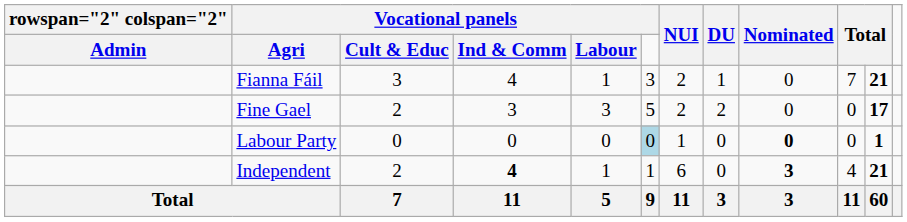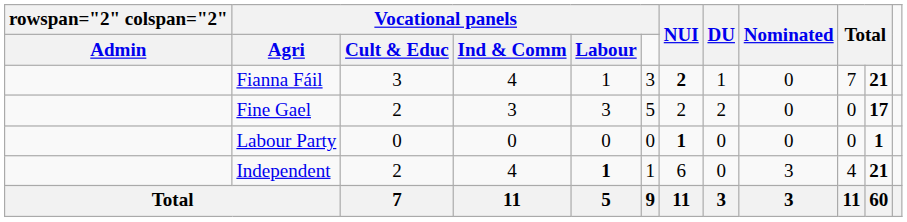Fianna Fáil | NUI: normal -> bold
Labour Party | Vocational panels: lightblue background -> no background
Labour Party | NUI: normal -> bold
Labour Party | Nominated: bold -> normal
Independent | Vocational panels / Ind & Comm: bold -> normal
Independent | Vocational panels / Labour: normal -> bold
Independent | Nominated: bold -> normal
